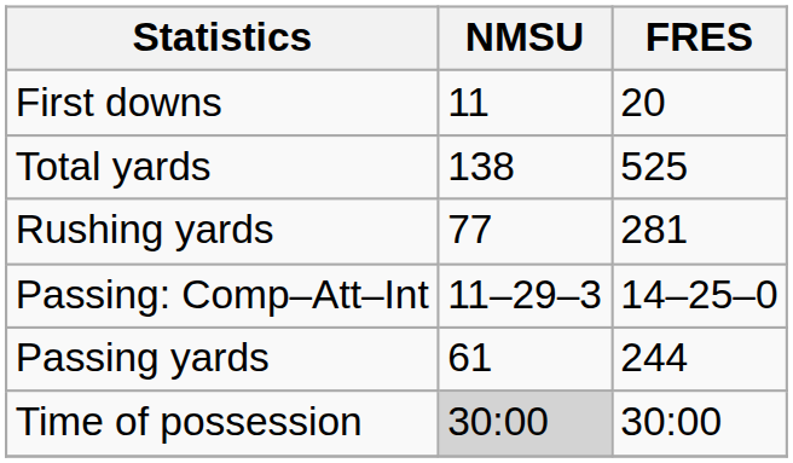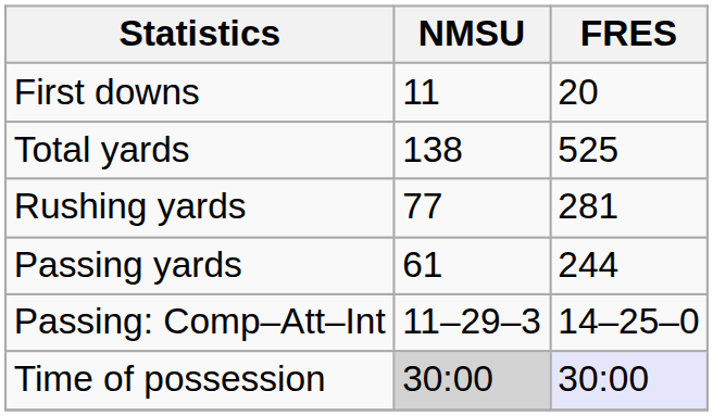rows swapped: Passing yards <-> Passing: Comp–Att–Int
Time of possession | FRES: no background -> lavender background
